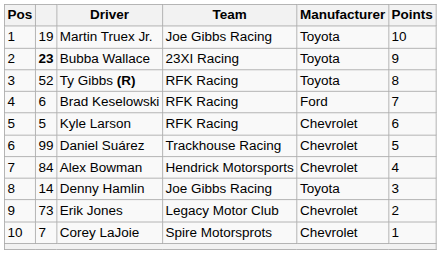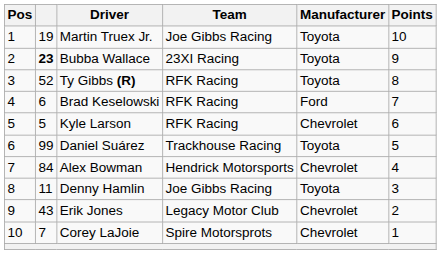Daniel Suárez | Manufacturer: Chevrolet -> Toyota
Denny Hamlin | column 2: 14 -> 11
Erik Jones | column 2: 73 -> 43
